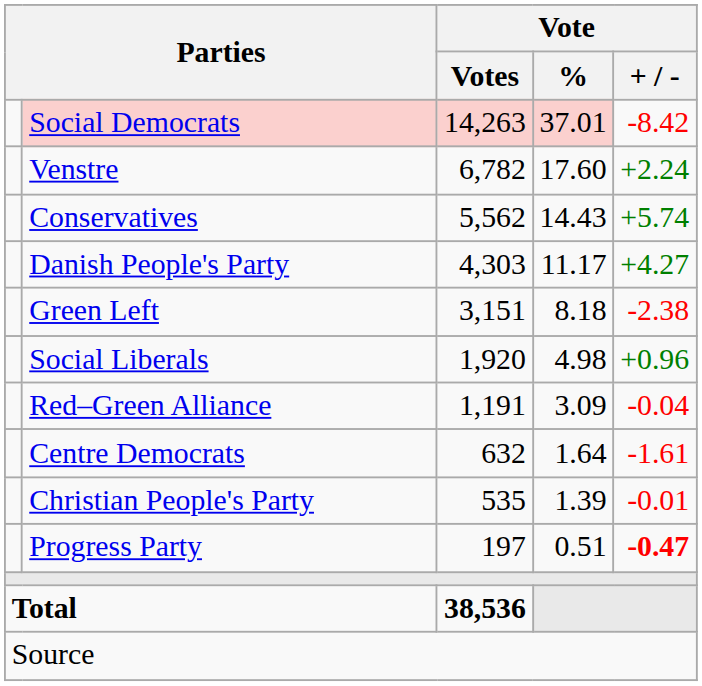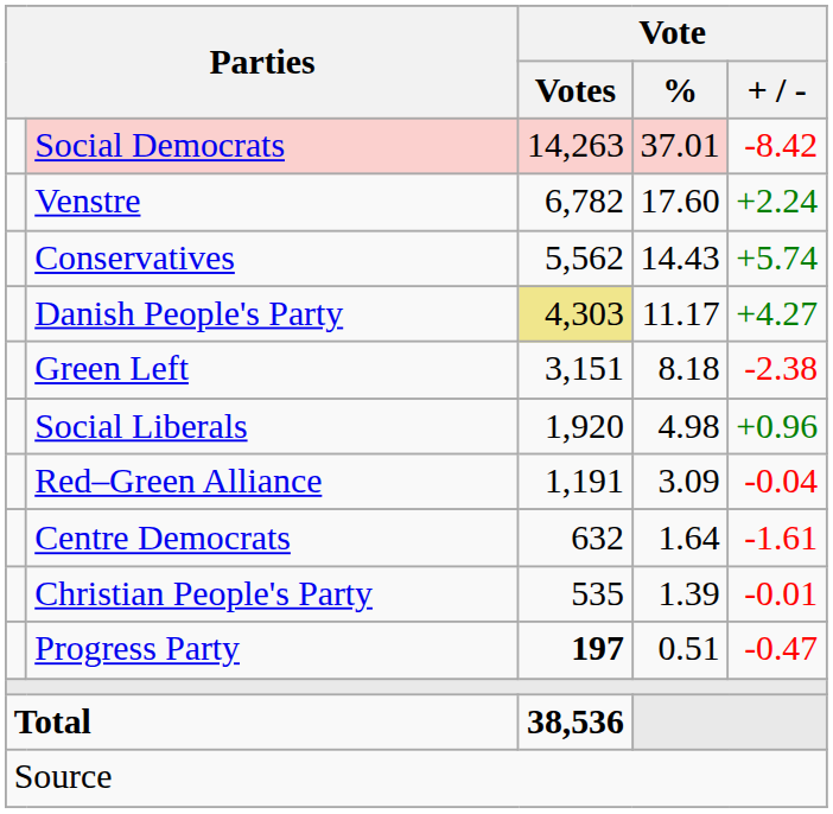Danish People's Party | Vote / Votes: no background -> khaki background
Progress Party | Vote / Votes: normal -> bold
Progress Party | Vote / + / -: bold -> normal
